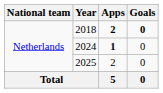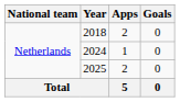2018 | Apps: bold -> normal
2018 | Goals: bold -> normal
2024 | Apps: bold -> normal
